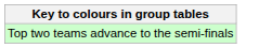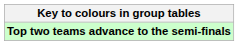row 2 | column 1: normal -> bold
